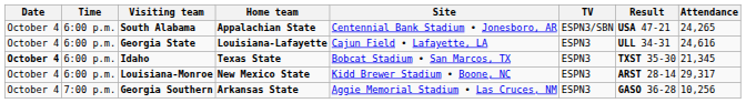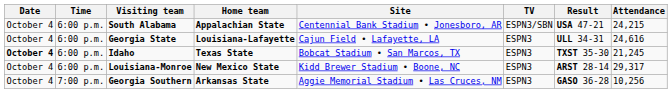South Alabama | Attendance: 24,265 -> 24,215
Idaho | Attendance: 21,345 -> 21,245
